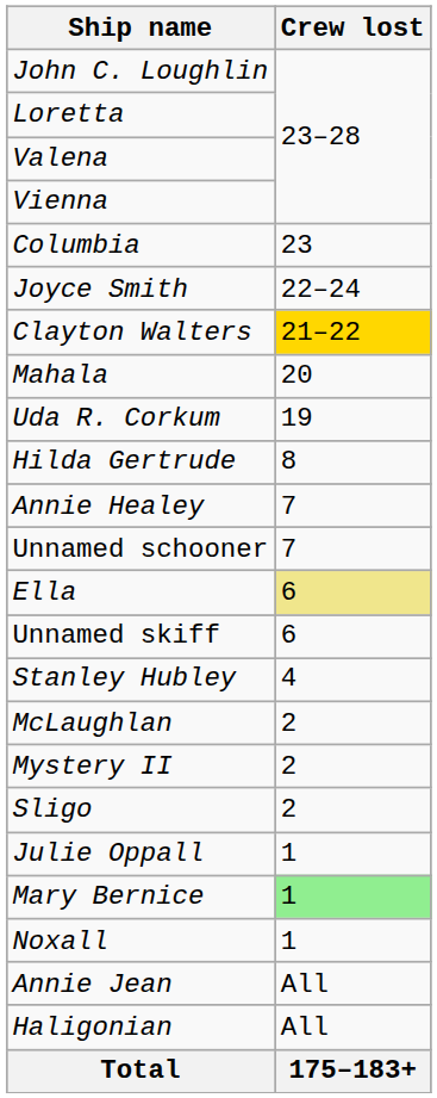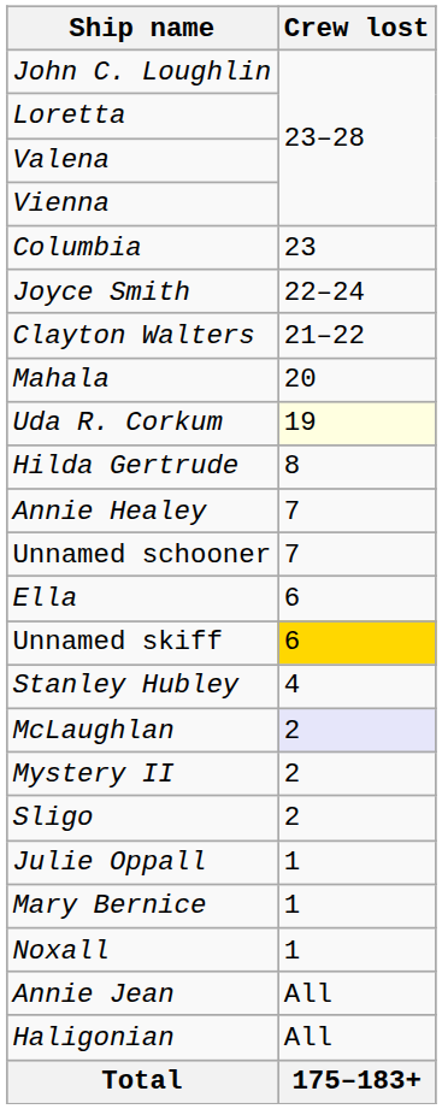Clayton Walters | Crew lost: gold background -> no background
Uda R. Corkum | Crew lost: no background -> lightyellow background
Ella | Crew lost: khaki background -> no background
Unnamed skiff | Crew lost: no background -> gold background
McLaughlan | Crew lost: no background -> lavender background
Mary Bernice | Crew lost: lightgreen background -> no background
